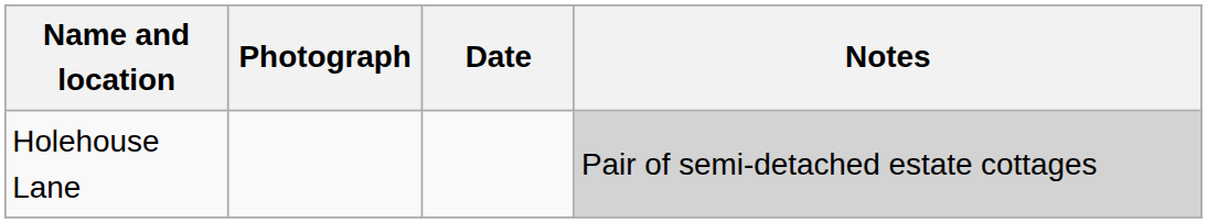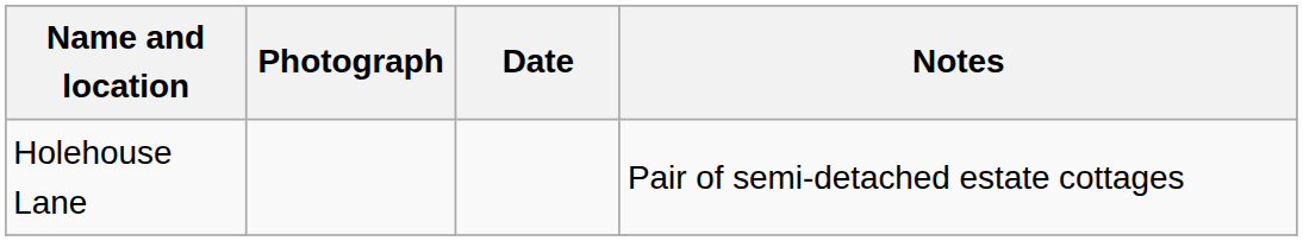Holehouse Lane | Notes: lightgrey background -> no background
